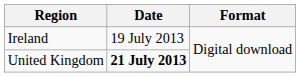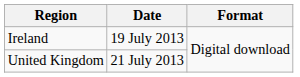United Kingdom | Date: bold -> normal
